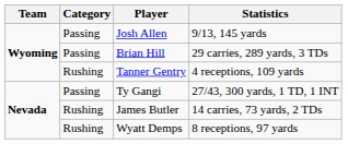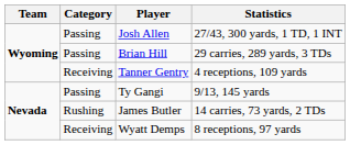Josh Allen | Statistics: 9/13, 145 yards -> 27/43, 300 yards, 1 TD, 1 INT
Tanner Gentry | Category: Rushing -> Receiving
Ty Gangi | Statistics: 27/43, 300 yards, 1 TD, 1 INT -> 9/13, 145 yards
Wyatt Demps | Category: Rushing -> Receiving
